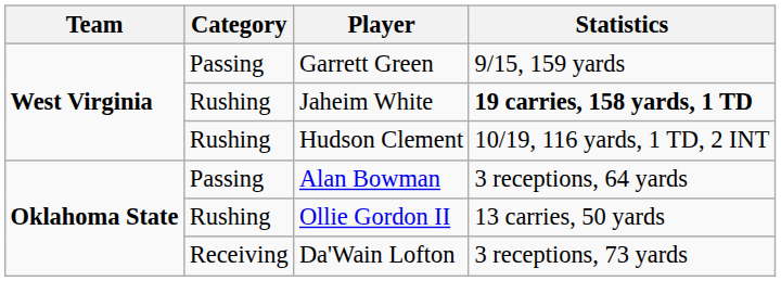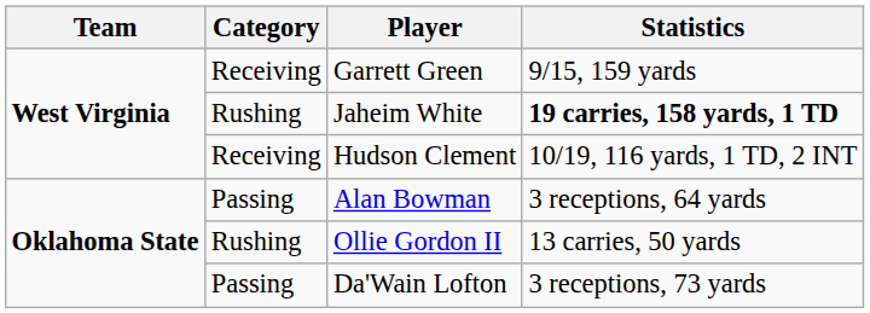Garrett Green | Category: Passing -> Receiving
Hudson Clement | Category: Rushing -> Receiving
Da'Wain Lofton | Category: Receiving -> Passing
